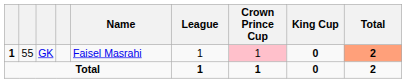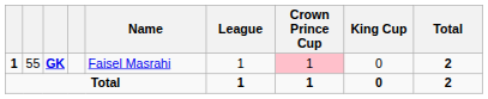row 2 | column 3: normal -> bold
row 2 | King Cup: bold -> normal
row 2 | Total: lightsalmon background -> no background
